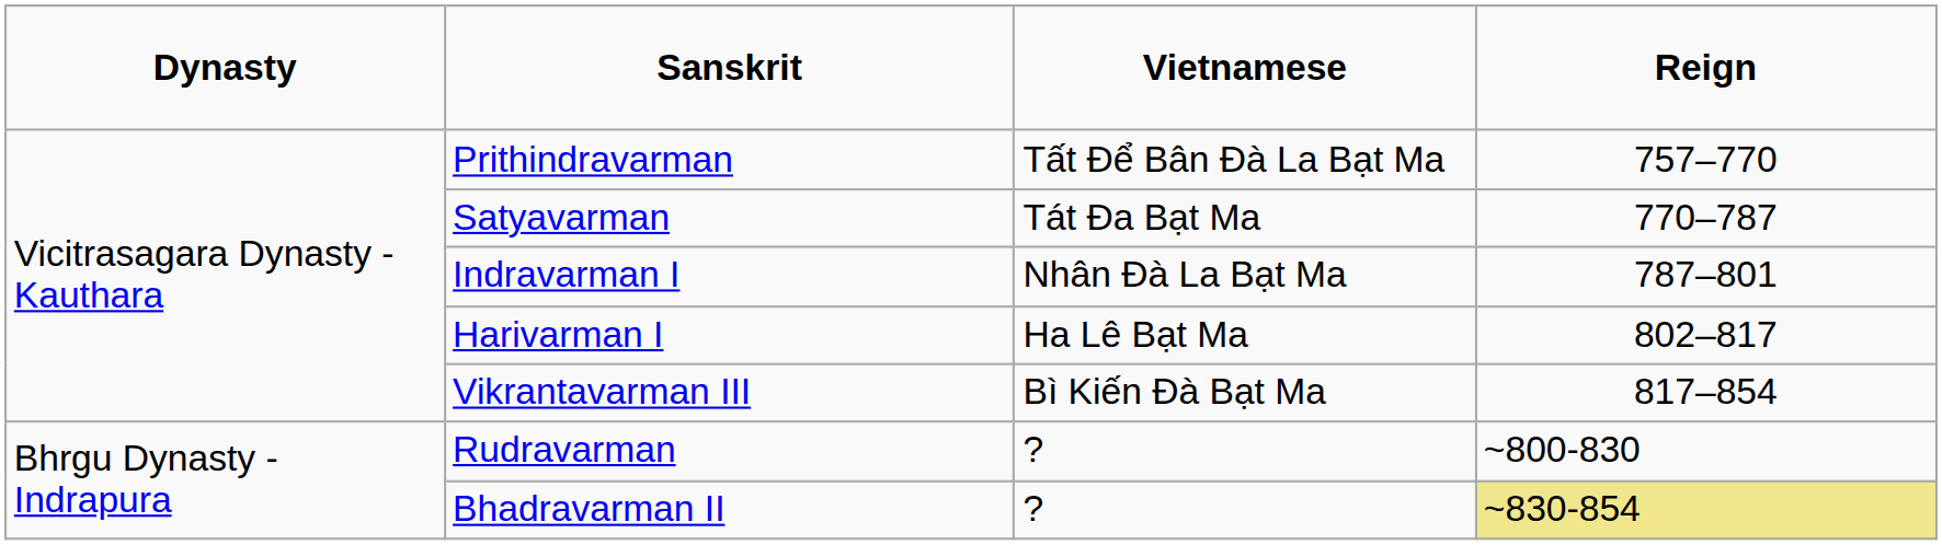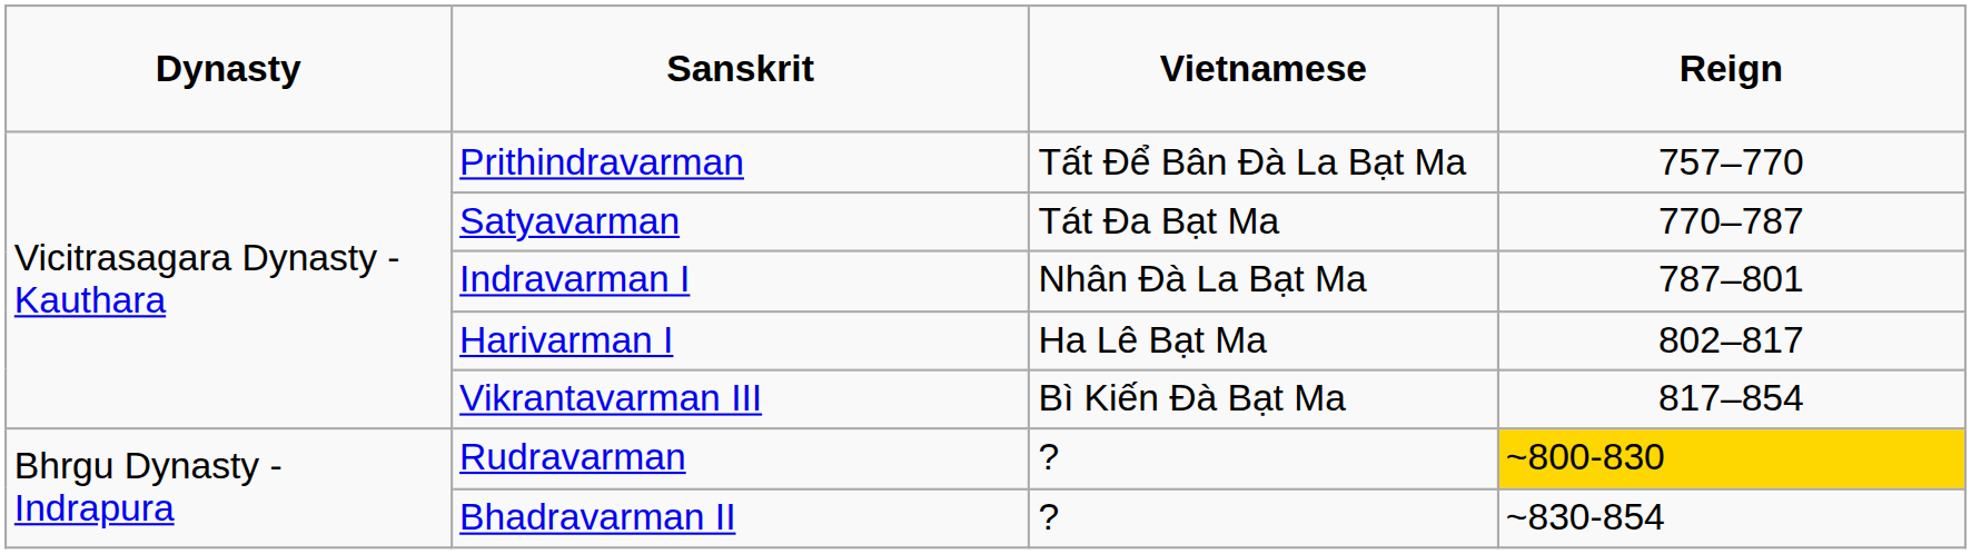Rudravarman | column 4: no background -> gold background
Bhadravarman II | column 4: khaki background -> no background
